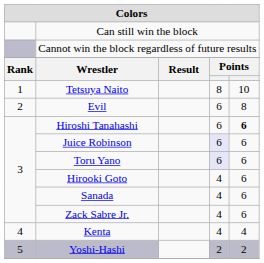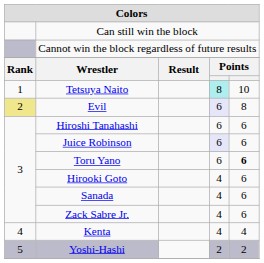Tetsuya Naito | column 4: no background -> paleturquoise background
Evil | column 1: no background -> khaki background
Evil | column 4: no background -> lavender background
Hiroshi Tanahashi | column 5: bold -> normal
Toru Yano | column 4: lavender background -> no background
Toru Yano | column 5: normal -> bold
